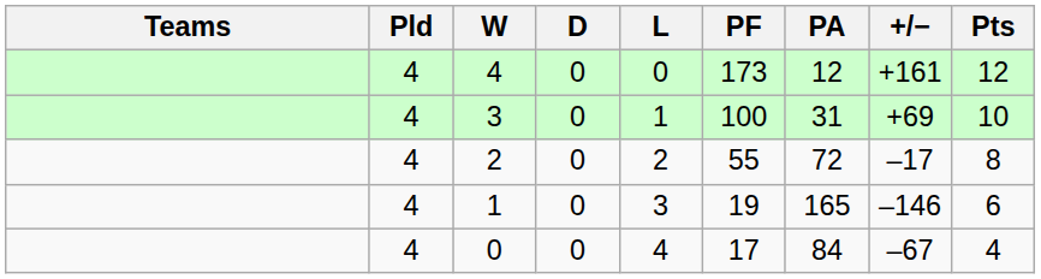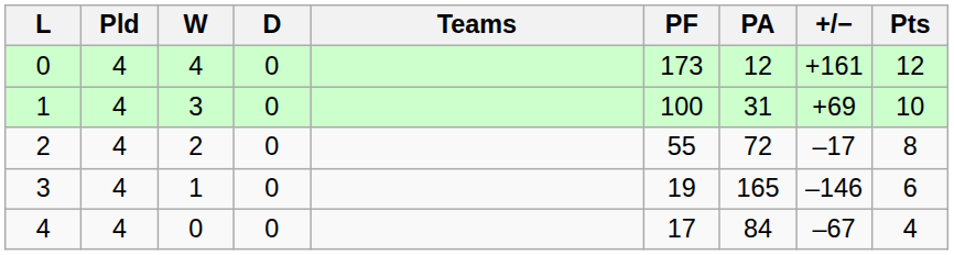columns swapped: Teams <-> L
